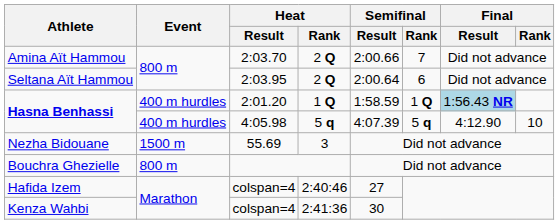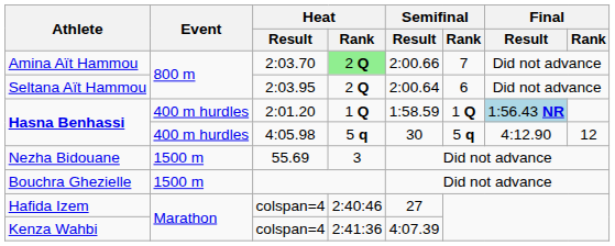Amina Aït Hammou | Heat / Rank: no background -> lightgreen background
Hasna Benhassi / 4:05.98 | Semifinal / Result: 4:07.39 -> 30
Hasna Benhassi / 4:05.98 | Final / Rank: 10 -> 12
Bouchra Ghezielle | Event: 800 m -> 1500 m
Kenza Wahbi | Semifinal / Result: 30 -> 4:07.39
